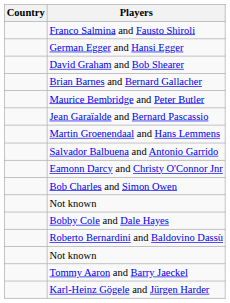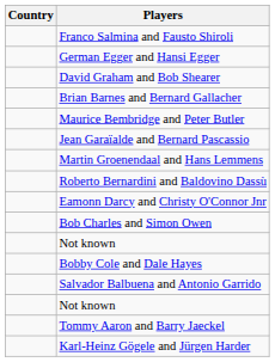row 9 | Players: Salvador Balbuena and Antonio Garrido -> Roberto Bernardini and Baldovino Dassù
row 14 | Players: Roberto Bernardini and Baldovino Dassù -> Salvador Balbuena and Antonio Garrido
